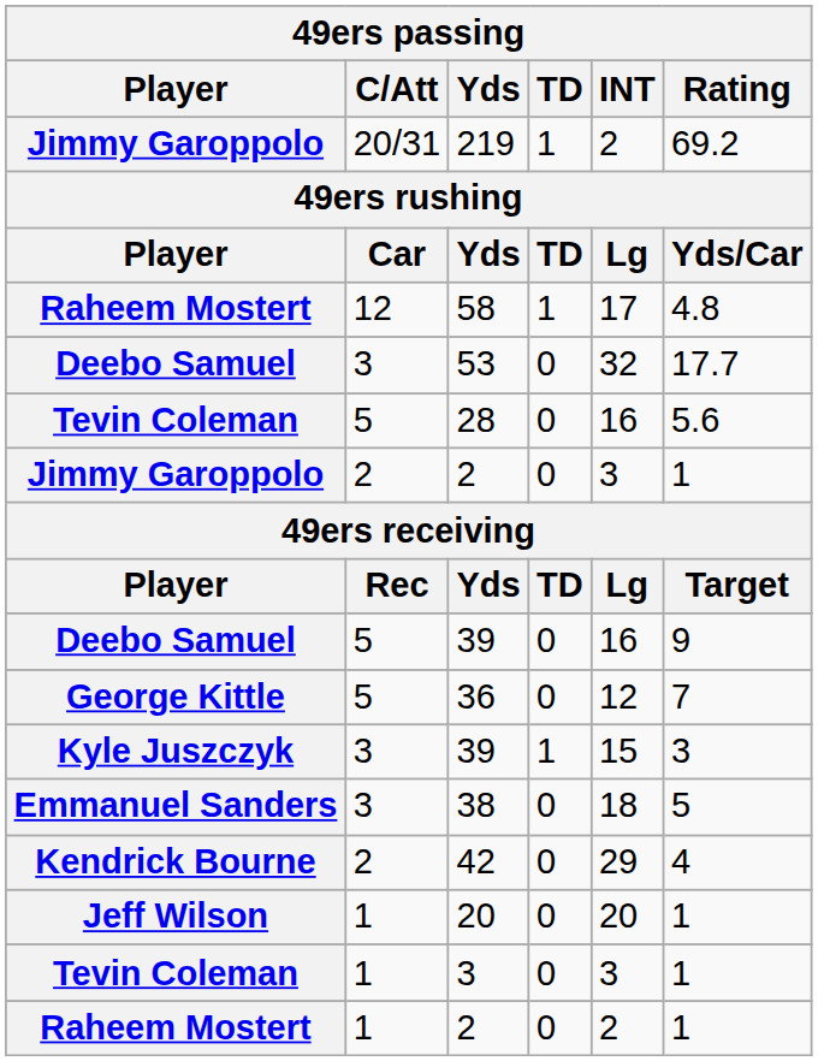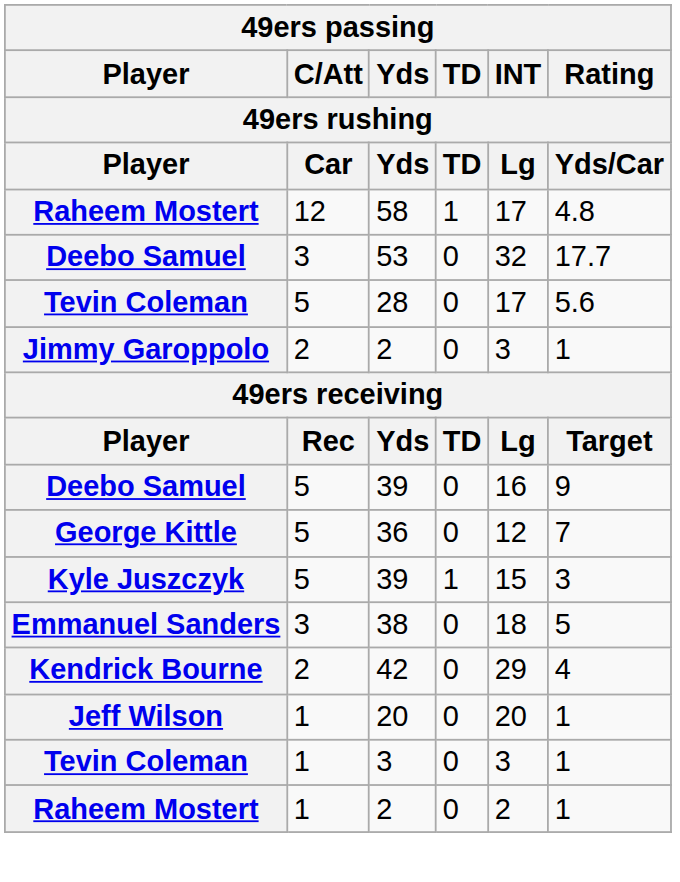- row: Jimmy Garoppolo | 20/31 | 219 | 1 | 2 | 69.2
28 | INT: 16 -> 17
Kyle Juszczyk / 39 | C/Att: 3 -> 5
